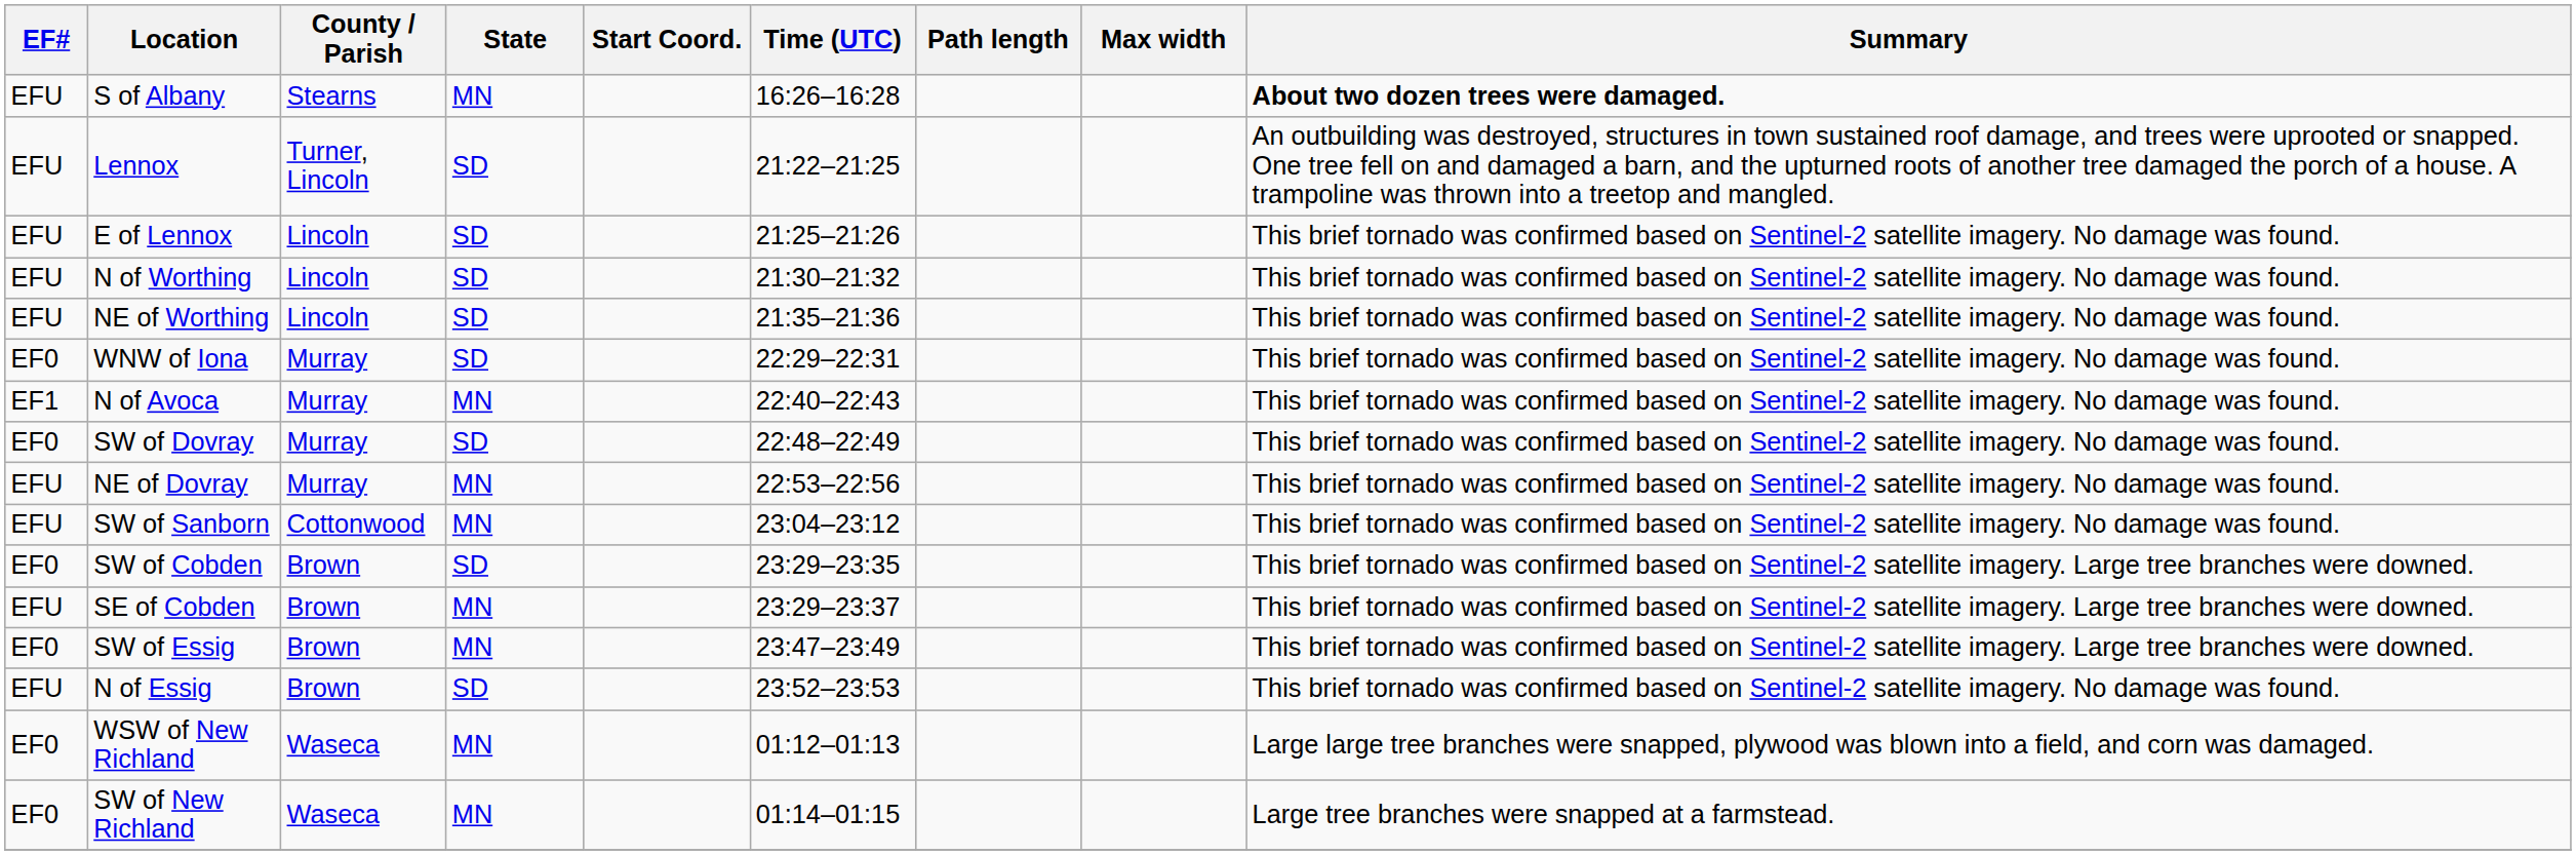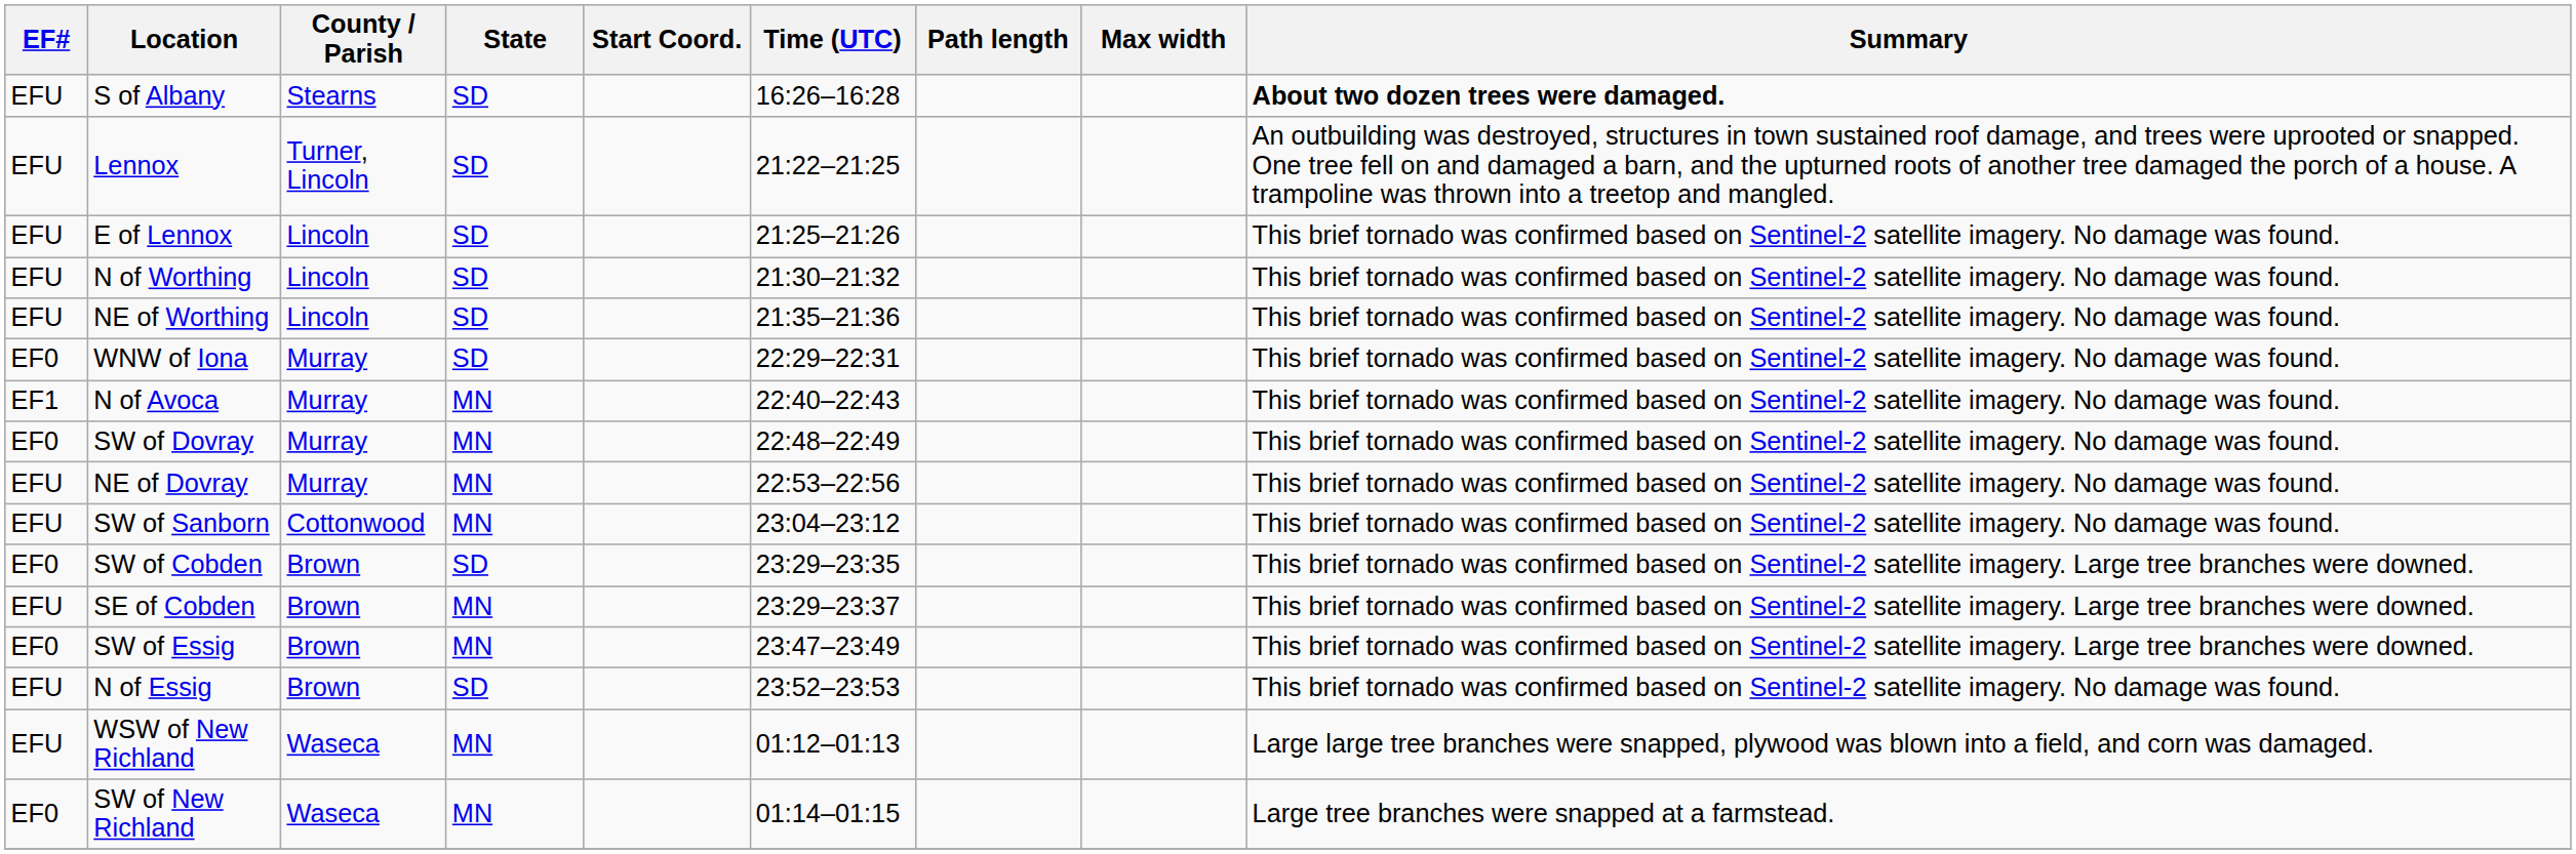S of Albany | State: MN -> SD
SW of Dovray | State: SD -> MN
WSW of New Richland | EF#: EF0 -> EFU
